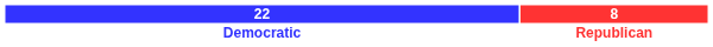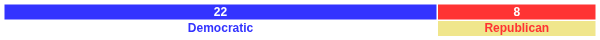Democratic | column 2: no background -> khaki background
